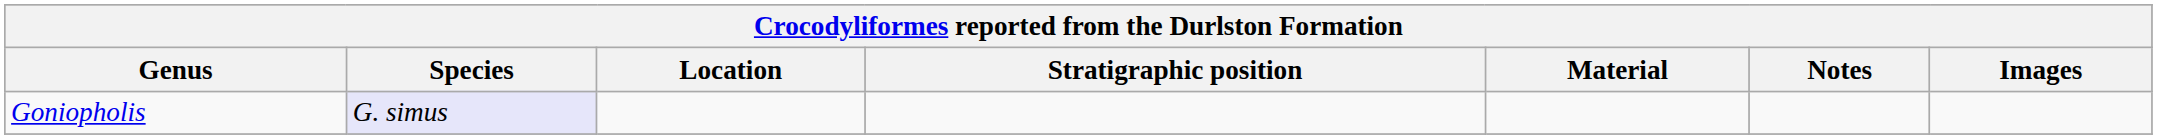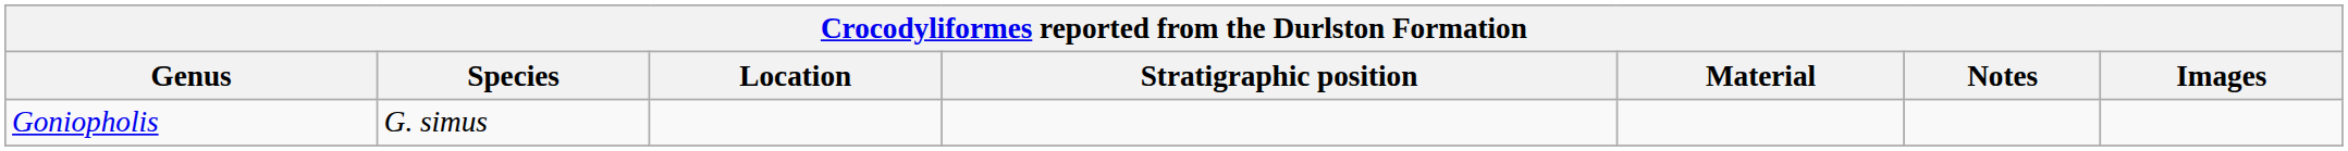Goniopholis | Species: lavender background -> no background
